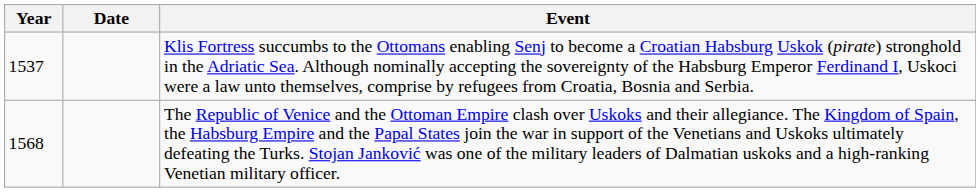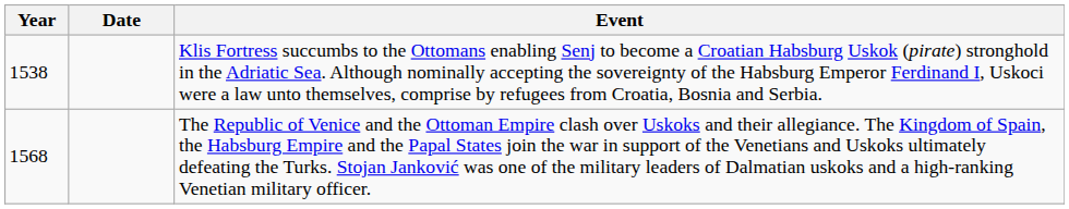row 2 | Year: 1537 -> 1538
